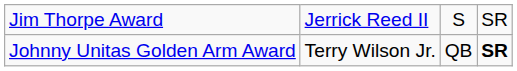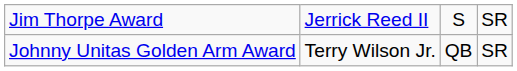Johnny Unitas Golden Arm Award | column 4: bold -> normal
